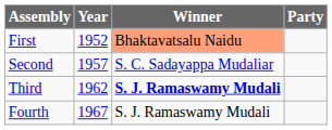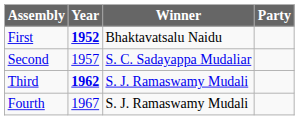First | Year: normal -> bold
First | Winner: lightsalmon background -> no background
Third | Year: normal -> bold
Third | Winner: bold -> normal
